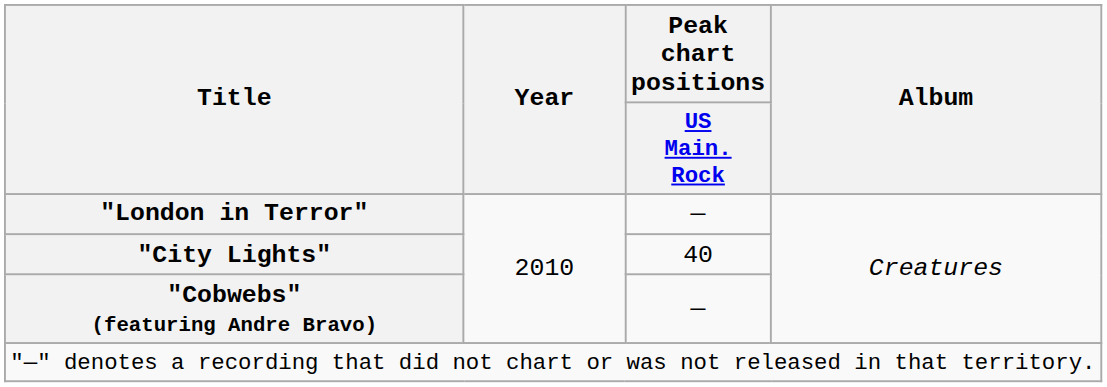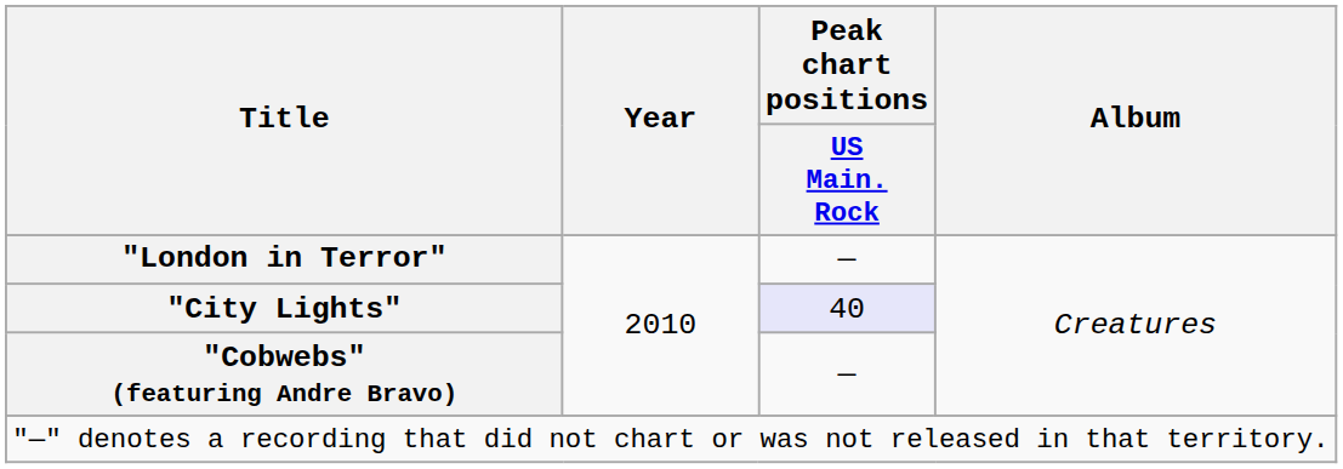"City Lights" | Peak chart positions / US Main. Rock: no background -> lavender background
